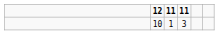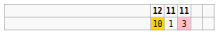row 2 | 12: no background -> gold background
row 2 | column 4: no background -> pink background
